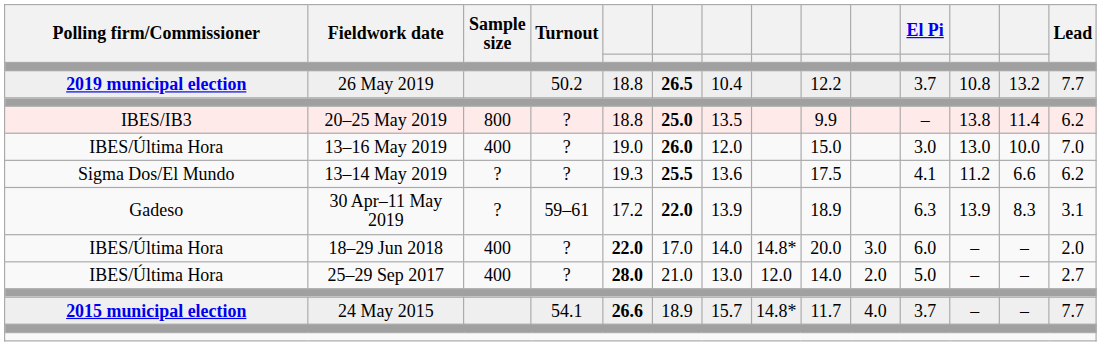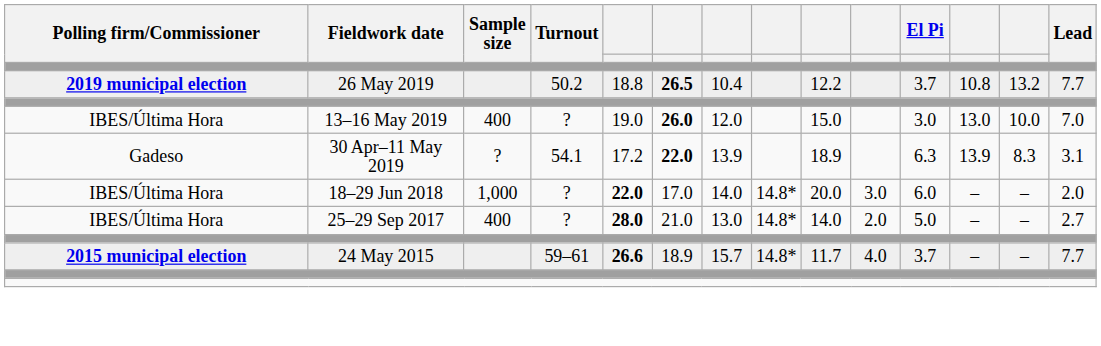- row: IBES/IB3 | 20–25 May 2019 | 800 | ? | 18.8 | 25.0 | 13.5 | 9.9 | – | 13.8 | 11.4 | 6.2
- row: Sigma Dos/El Mundo | 13–14 May 2019 | ? | ? | 19.3 | 25.5 | 13.6 | 17.5 | 4.1 | 11.2 | 6.6 | 6.2
30 Apr–11 May 2019 | Turnout: 59–61 -> 54.1
18–29 Jun 2018 | Sample size: 400 -> 1,000
25–29 Sep 2017 | column 8: 12.0 -> 14.8*
24 May 2015 | Turnout: 54.1 -> 59–61
